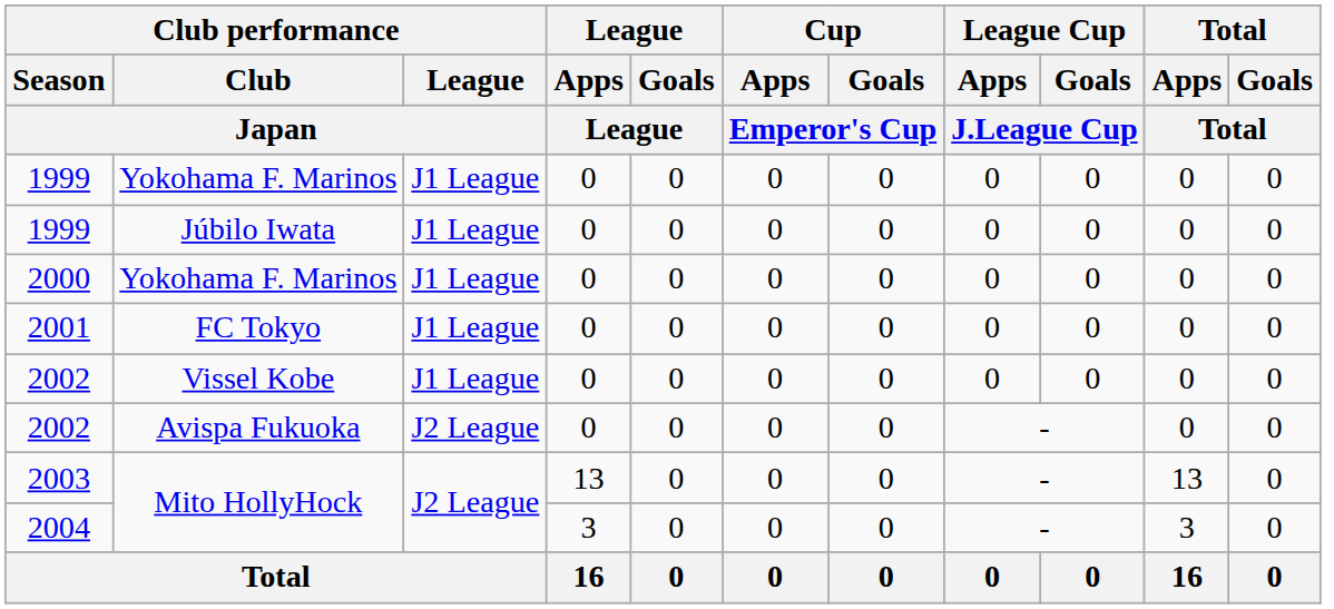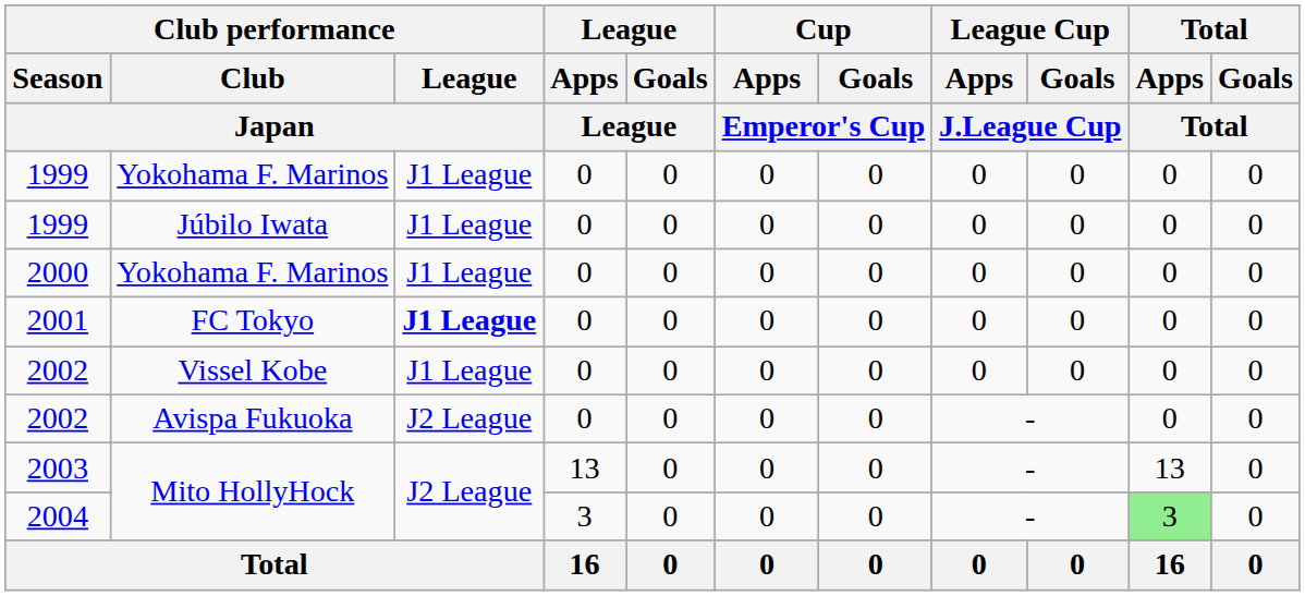2001 | Club performance / League / Japan: normal -> bold
2004 | Total / Apps / Total: no background -> lightgreen background
